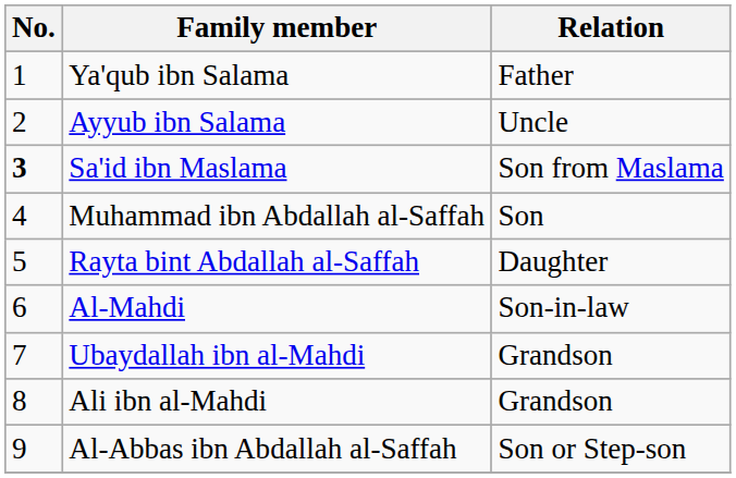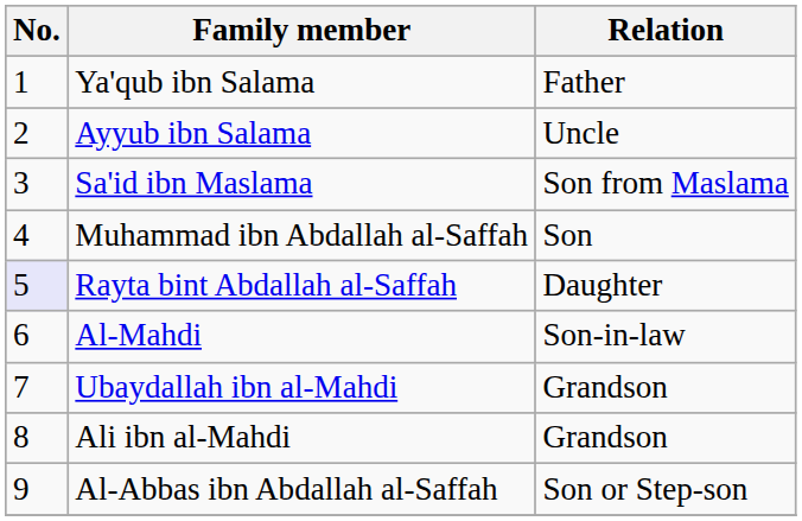Sa'id ibn Maslama | No.: bold -> normal
Rayta bint Abdallah al-Saffah | No.: no background -> lavender background
